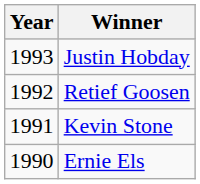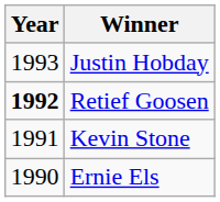Retief Goosen | Year: normal -> bold
